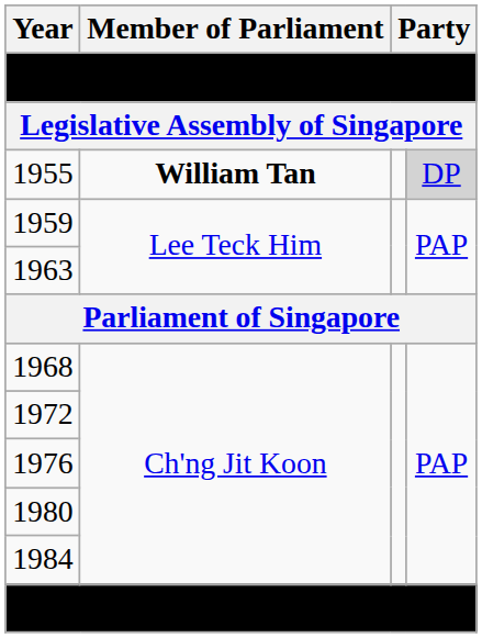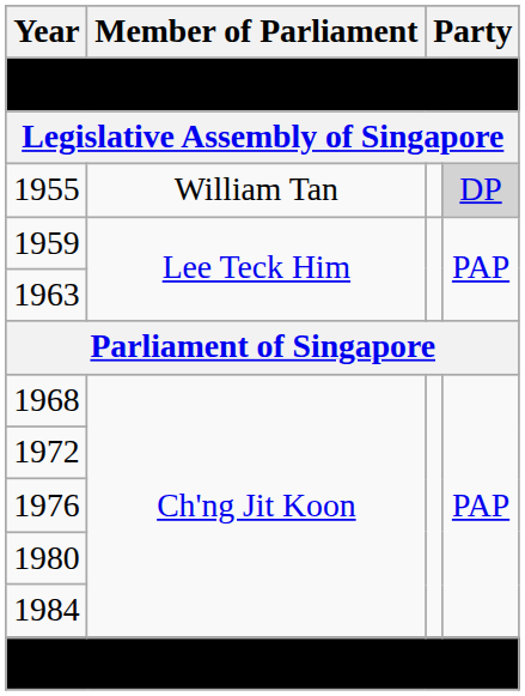1955 | Member of Parliament: bold -> normal
